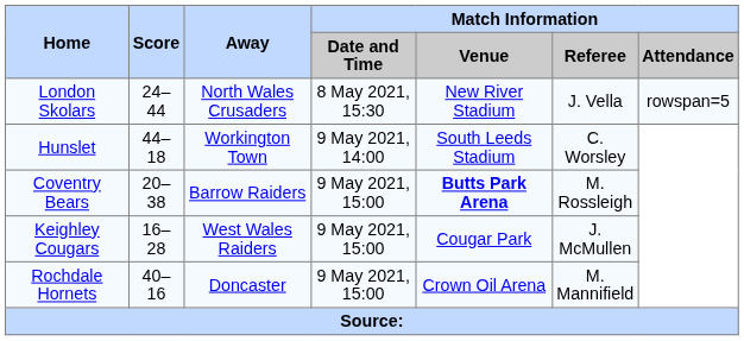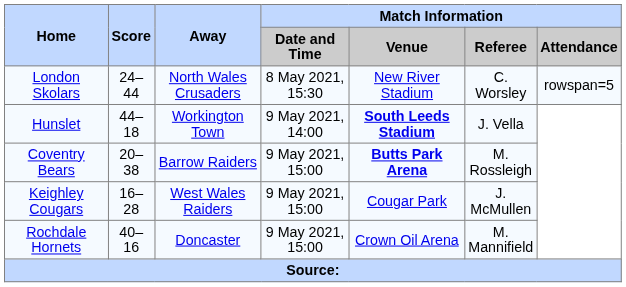London Skolars | Match Information / Referee: J. Vella -> C. Worsley
Hunslet | Match Information / Venue: normal -> bold
Hunslet | Match Information / Referee: C. Worsley -> J. Vella
